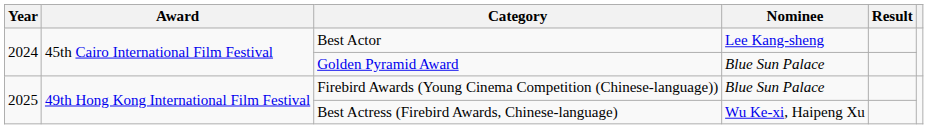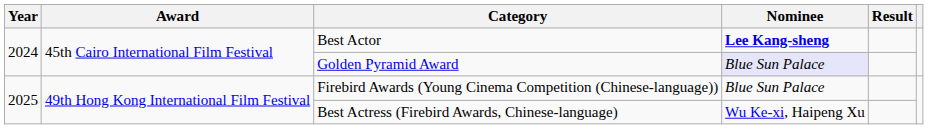Best Actor | Nominee: normal -> bold
Golden Pyramid Award | Nominee: no background -> lavender background
